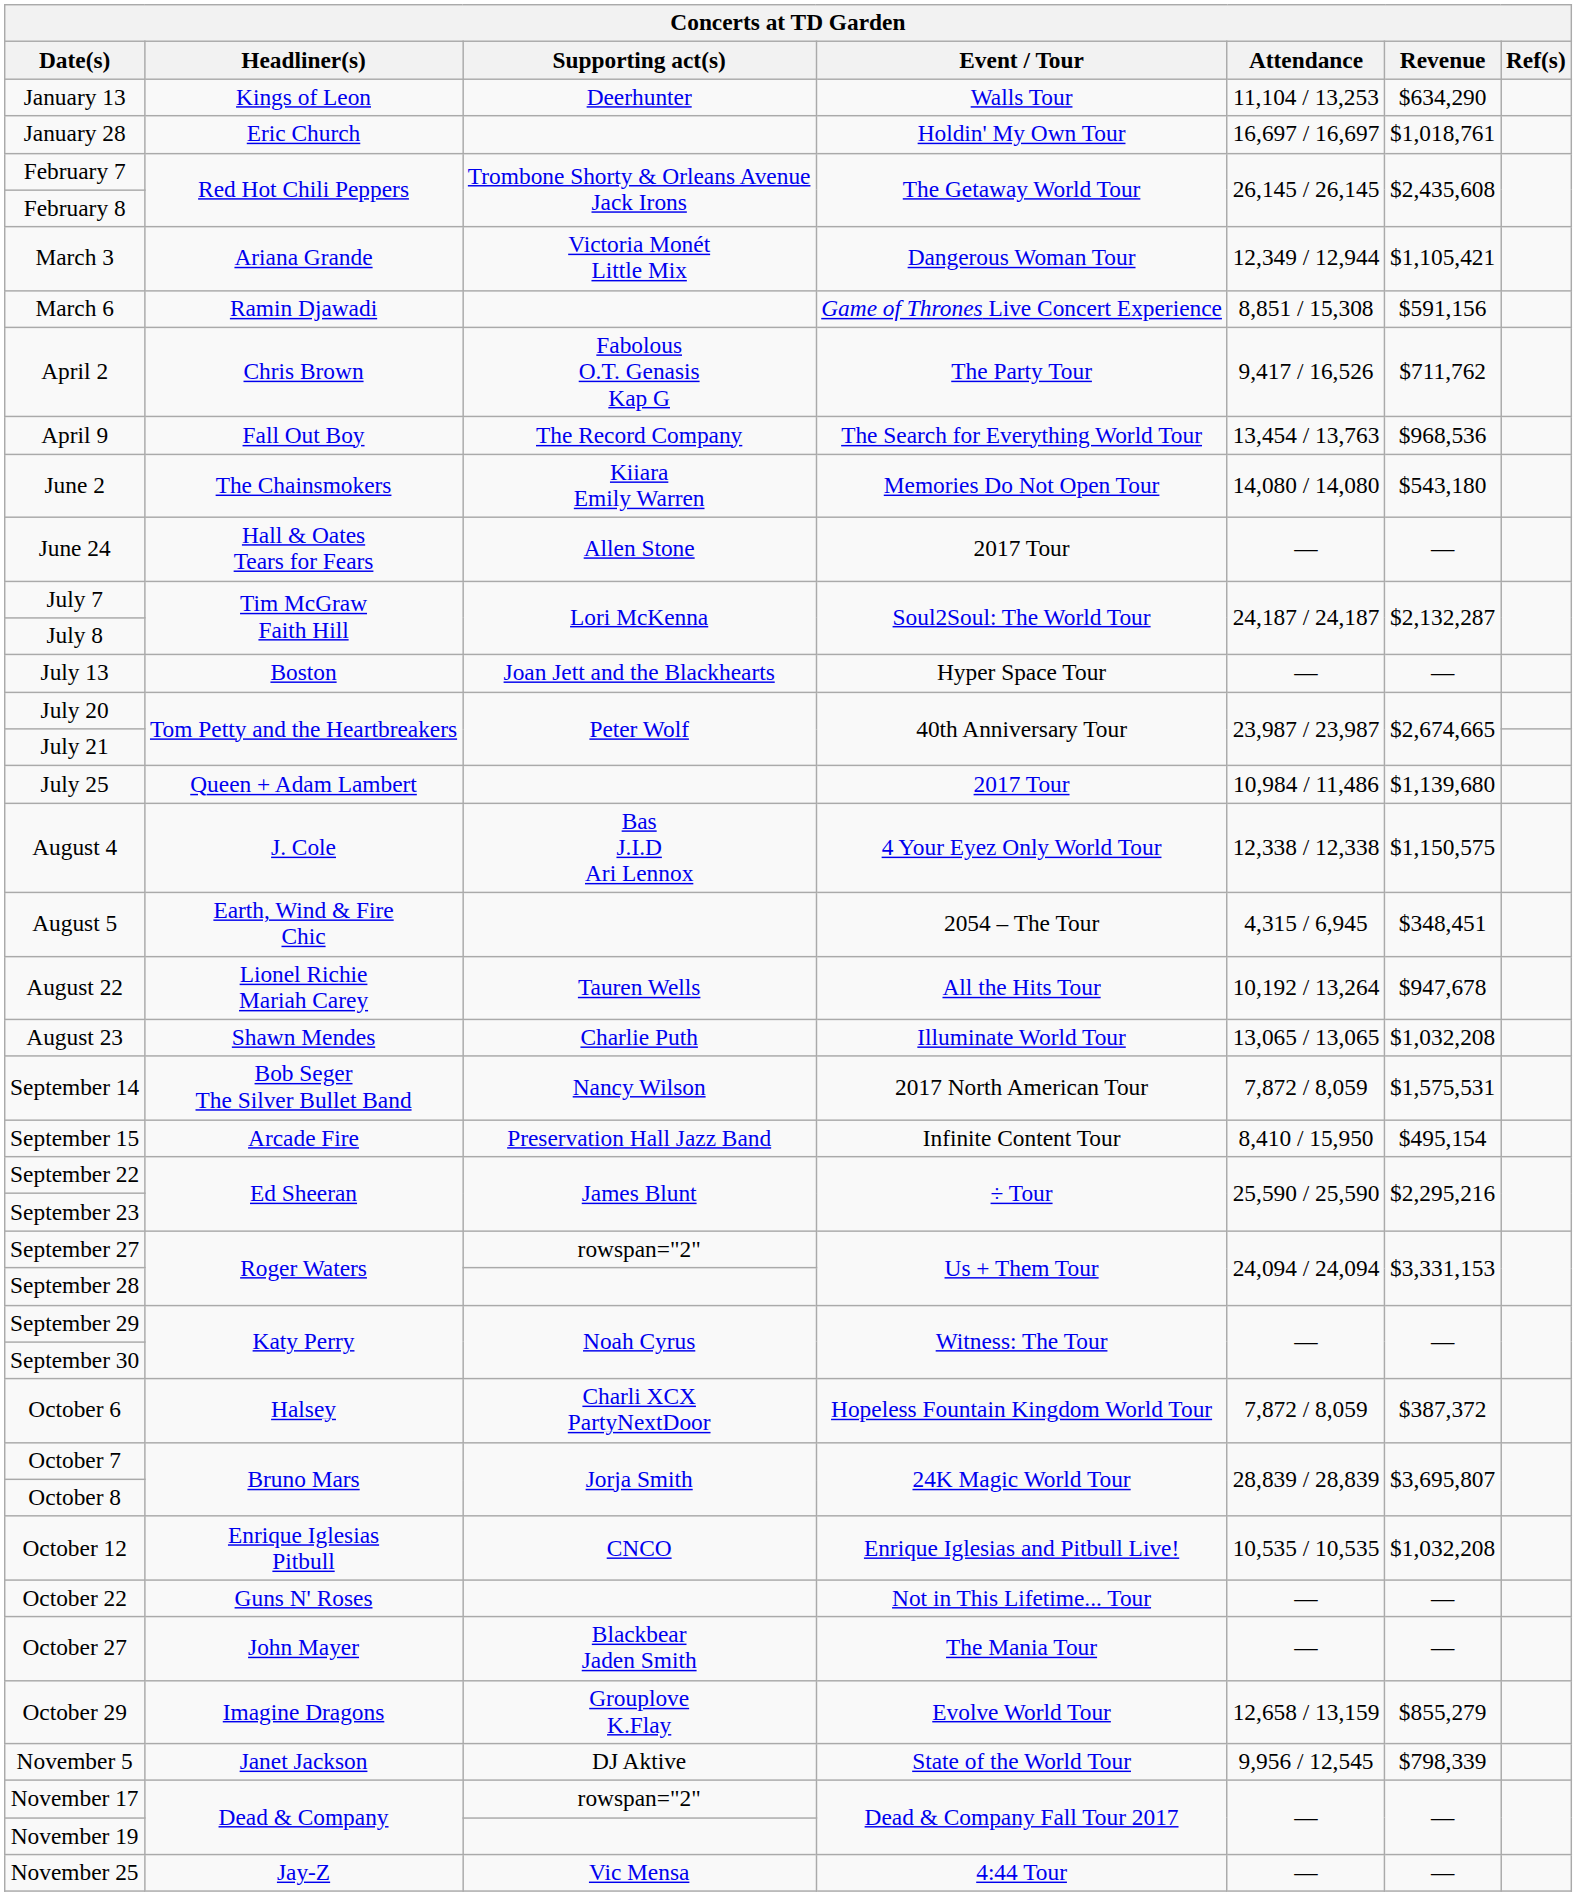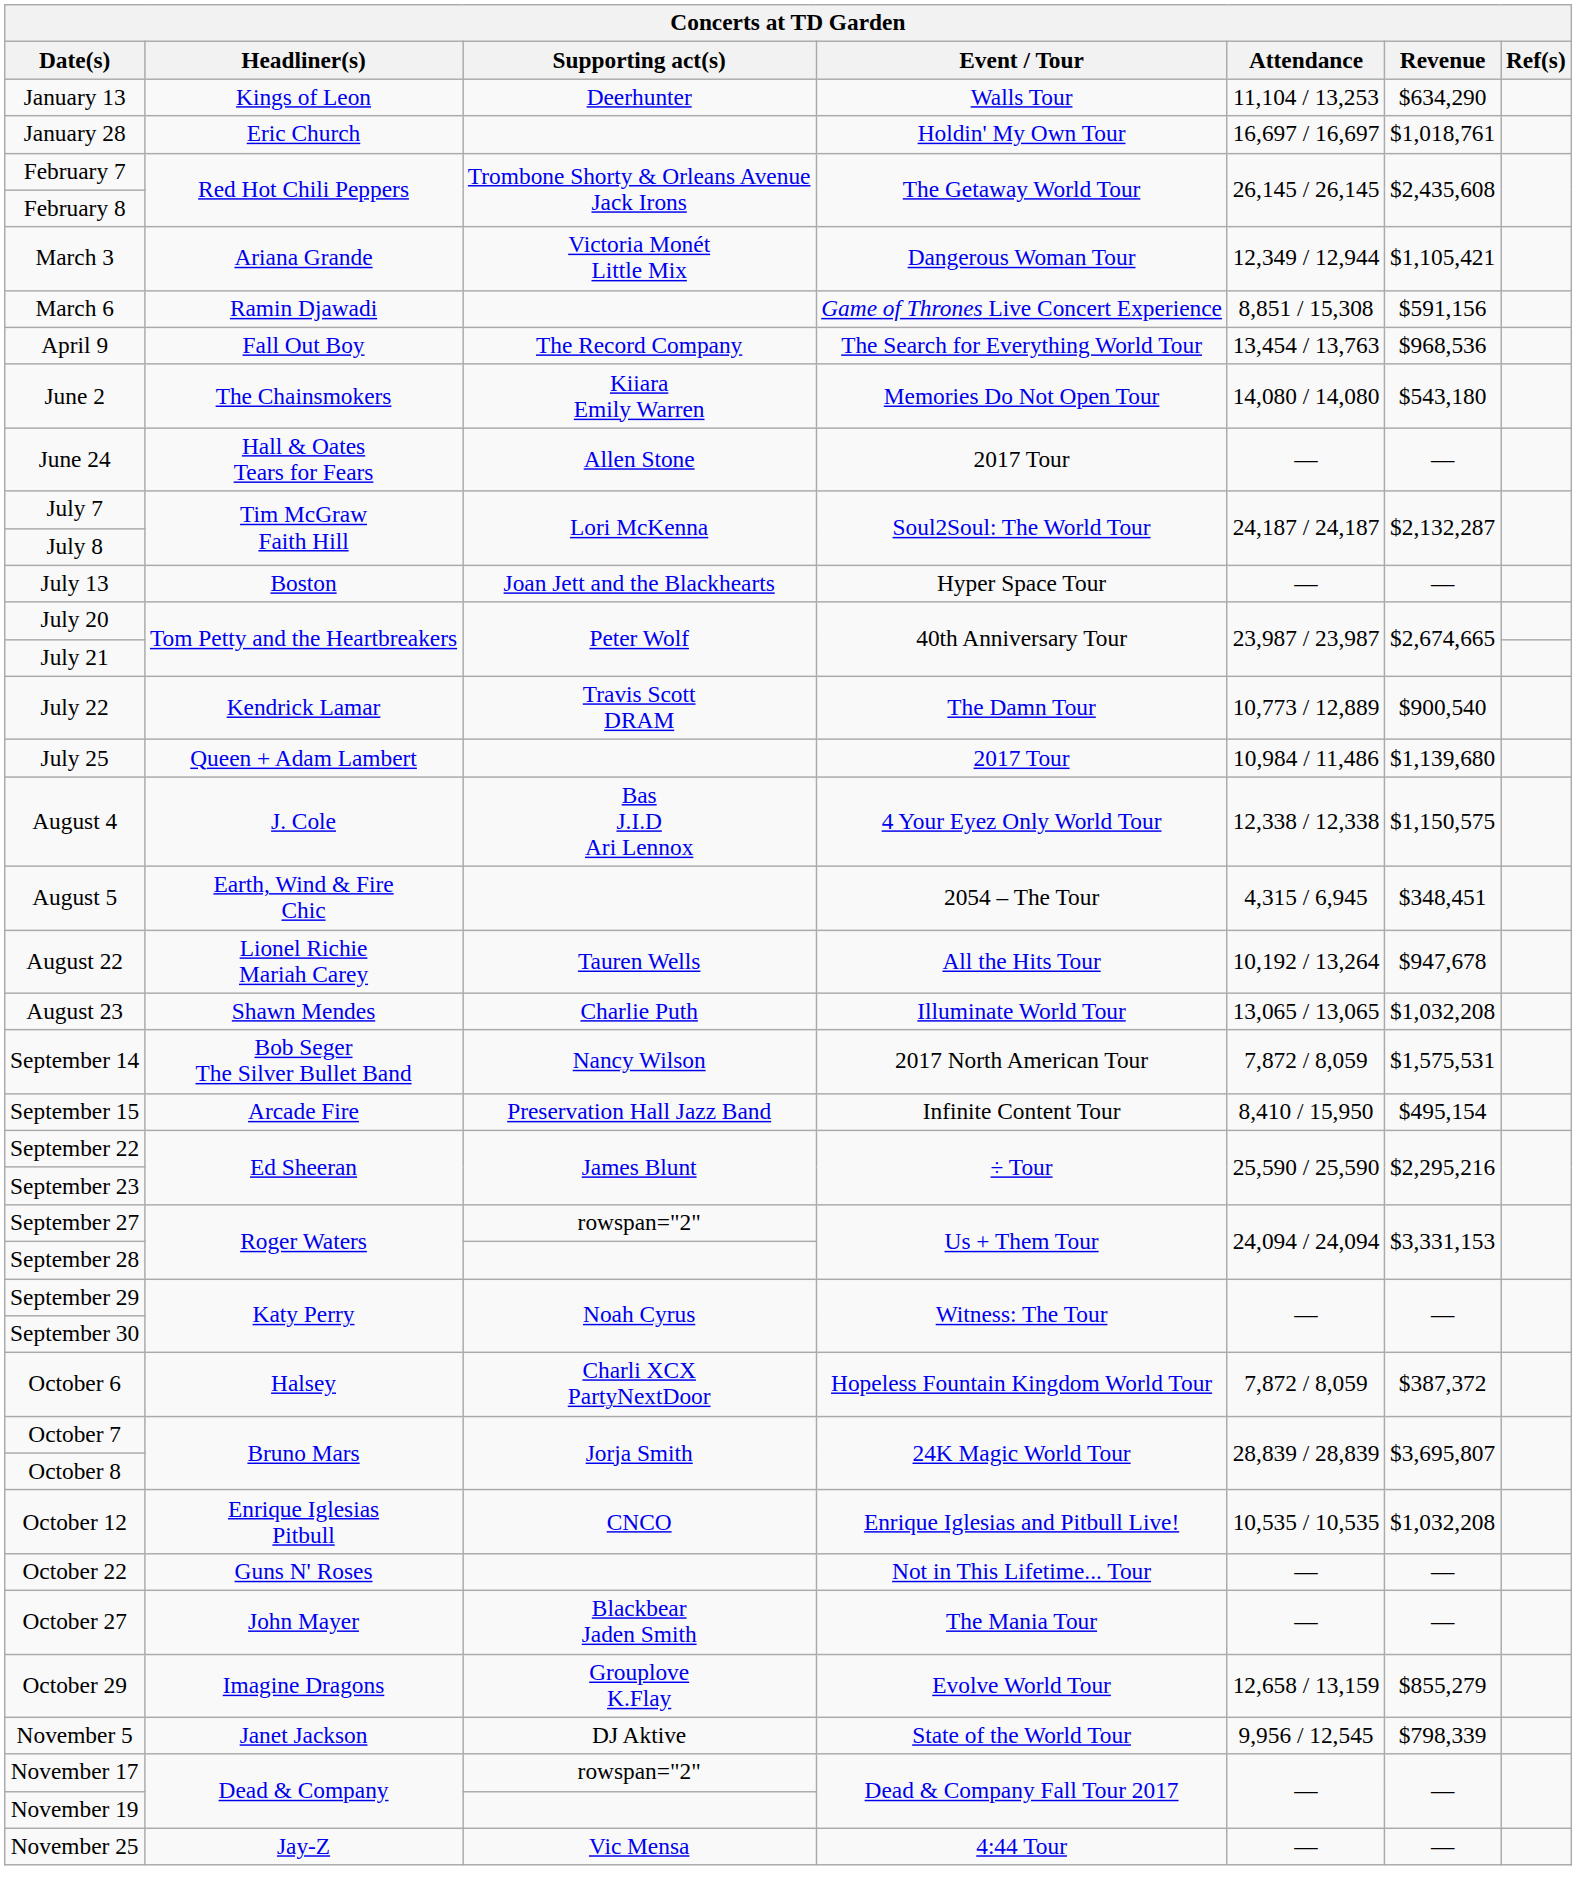- row: April 2 | Chris Brown | Fabolous O.T. Genasis Kap G | The Party Tour | 9,417 / 16,526 | $711,762
+ row: July 22 | Kendrick Lamar | Travis Scott DRAM | The Damn Tour | 10,773 / 12,889 | $900,540
